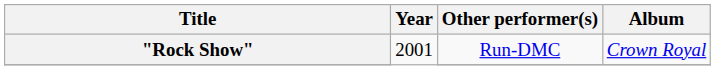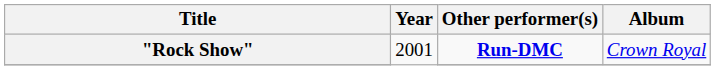"Rock Show" | Other performer(s): normal -> bold
